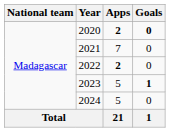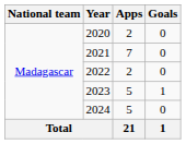2020 | Apps: bold -> normal
2020 | Goals: bold -> normal
2022 | Apps: bold -> normal
2023 | Goals: bold -> normal
